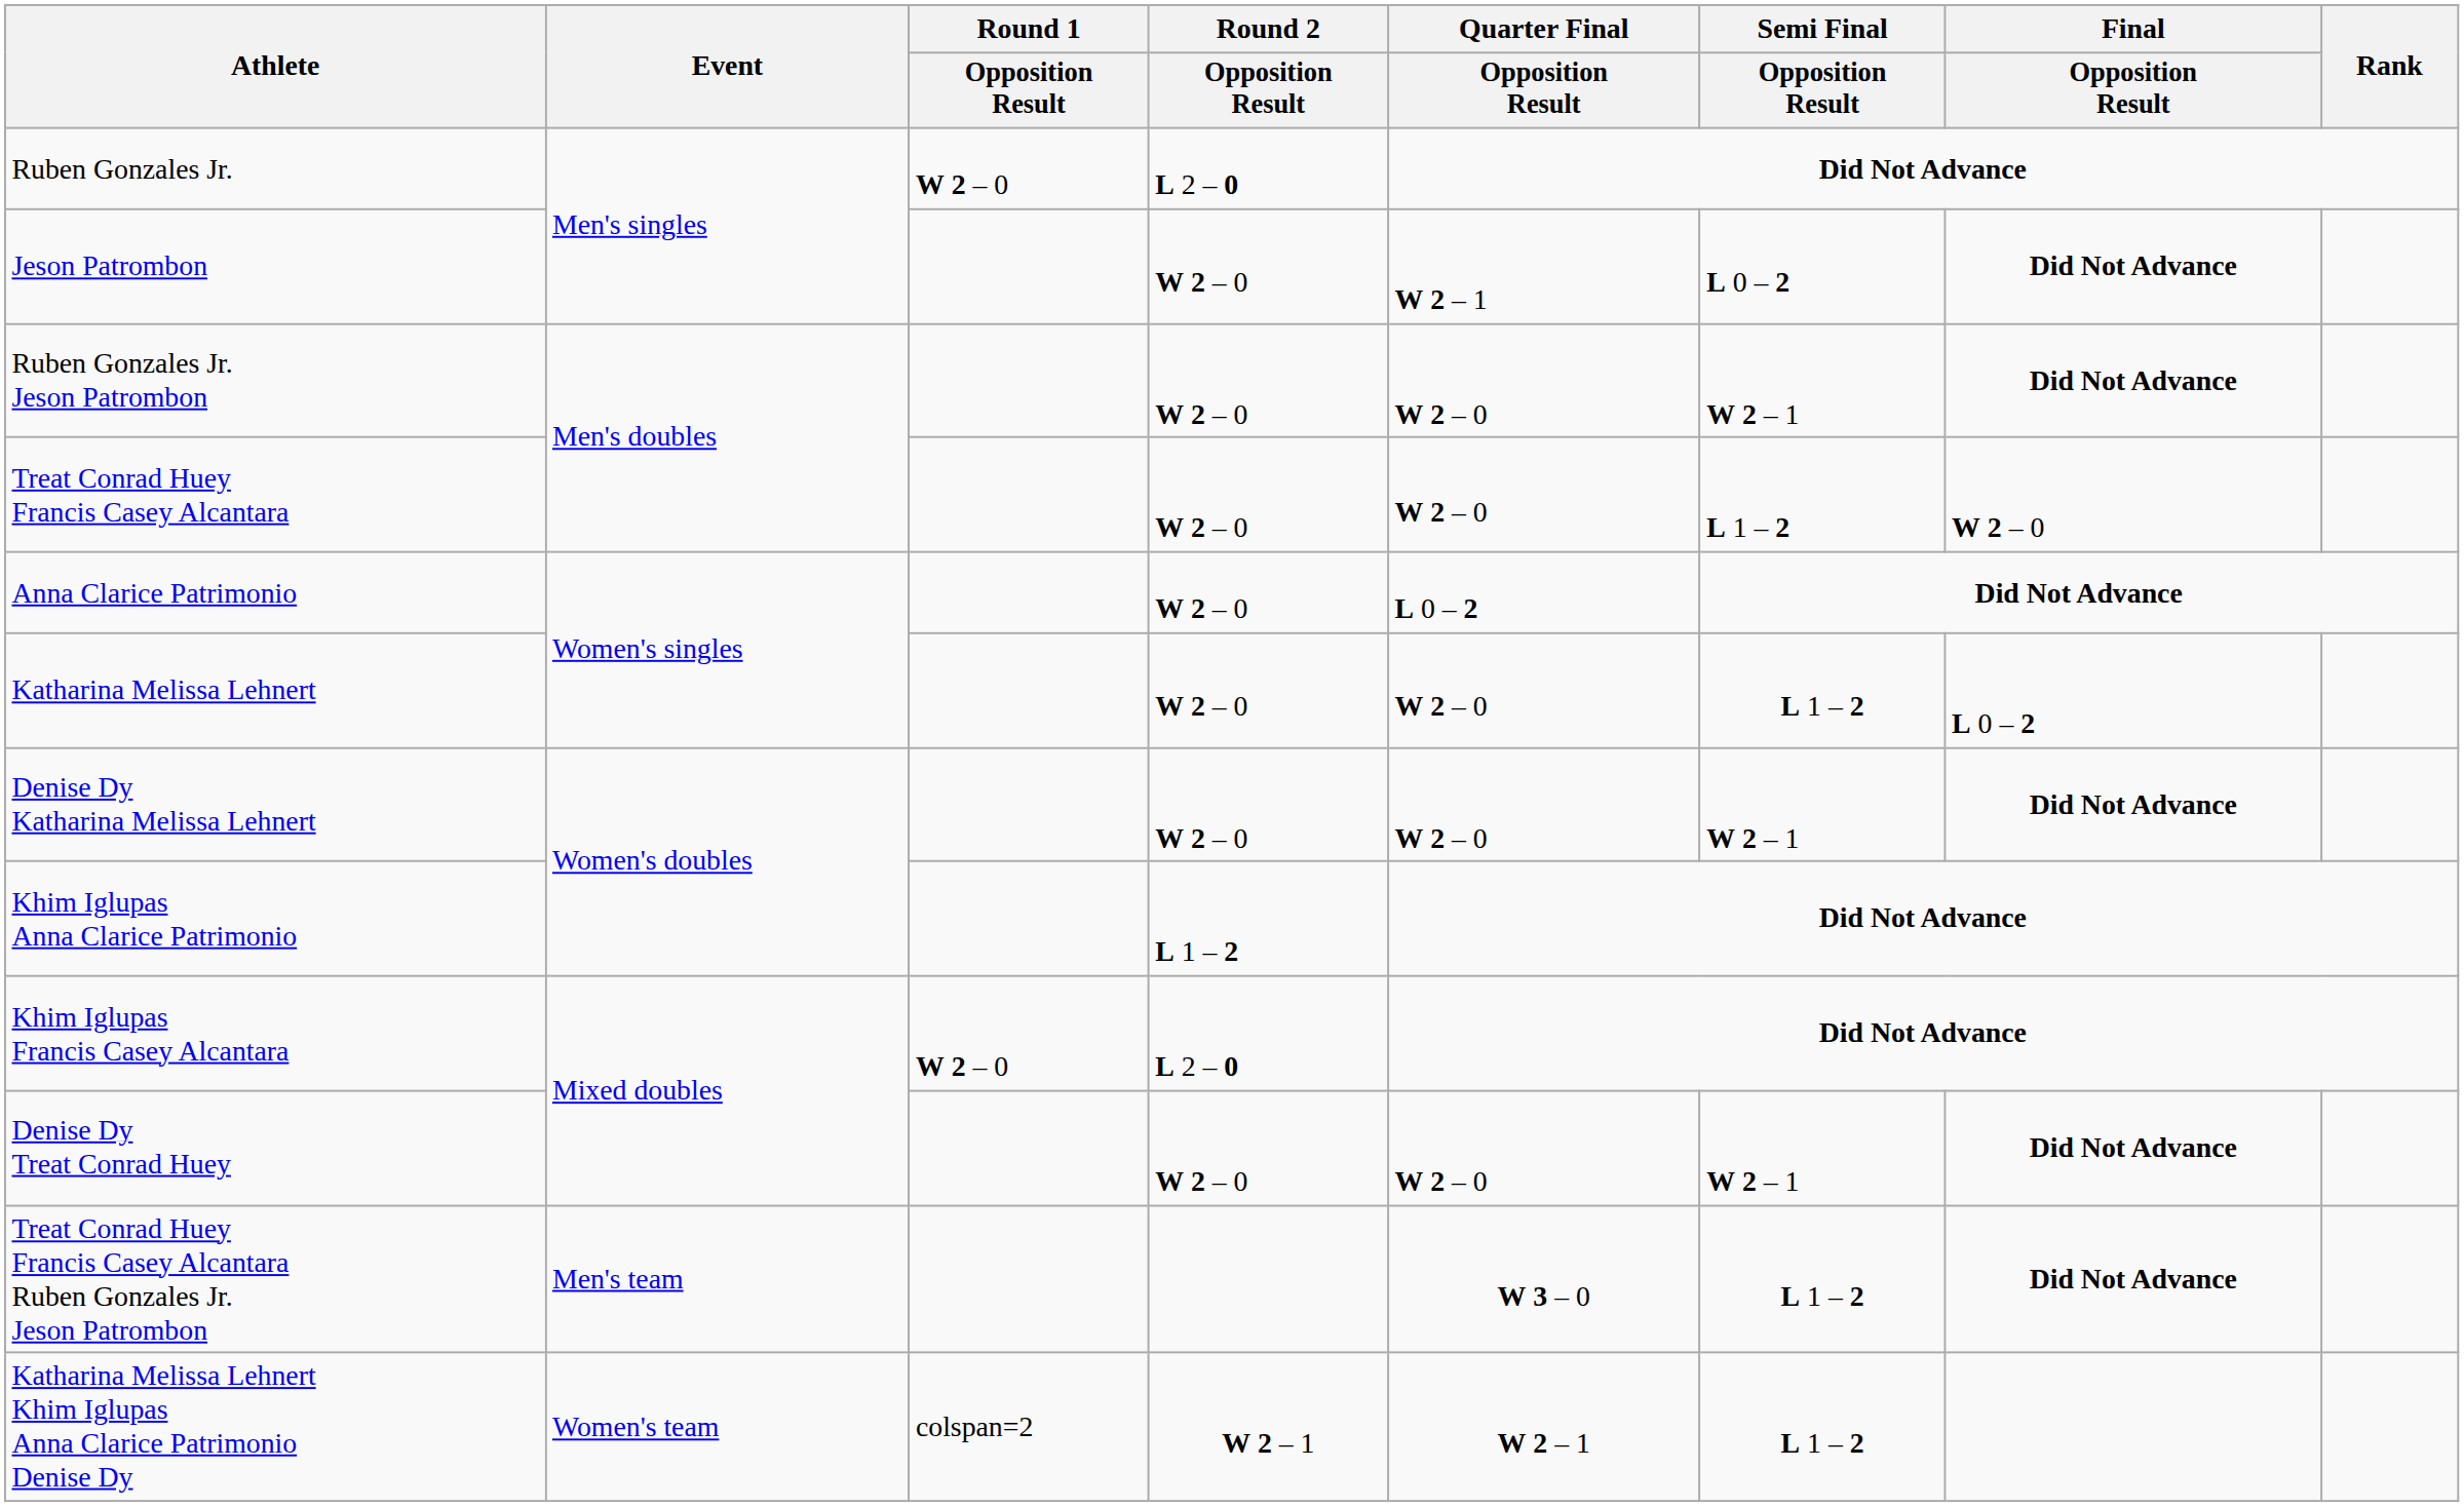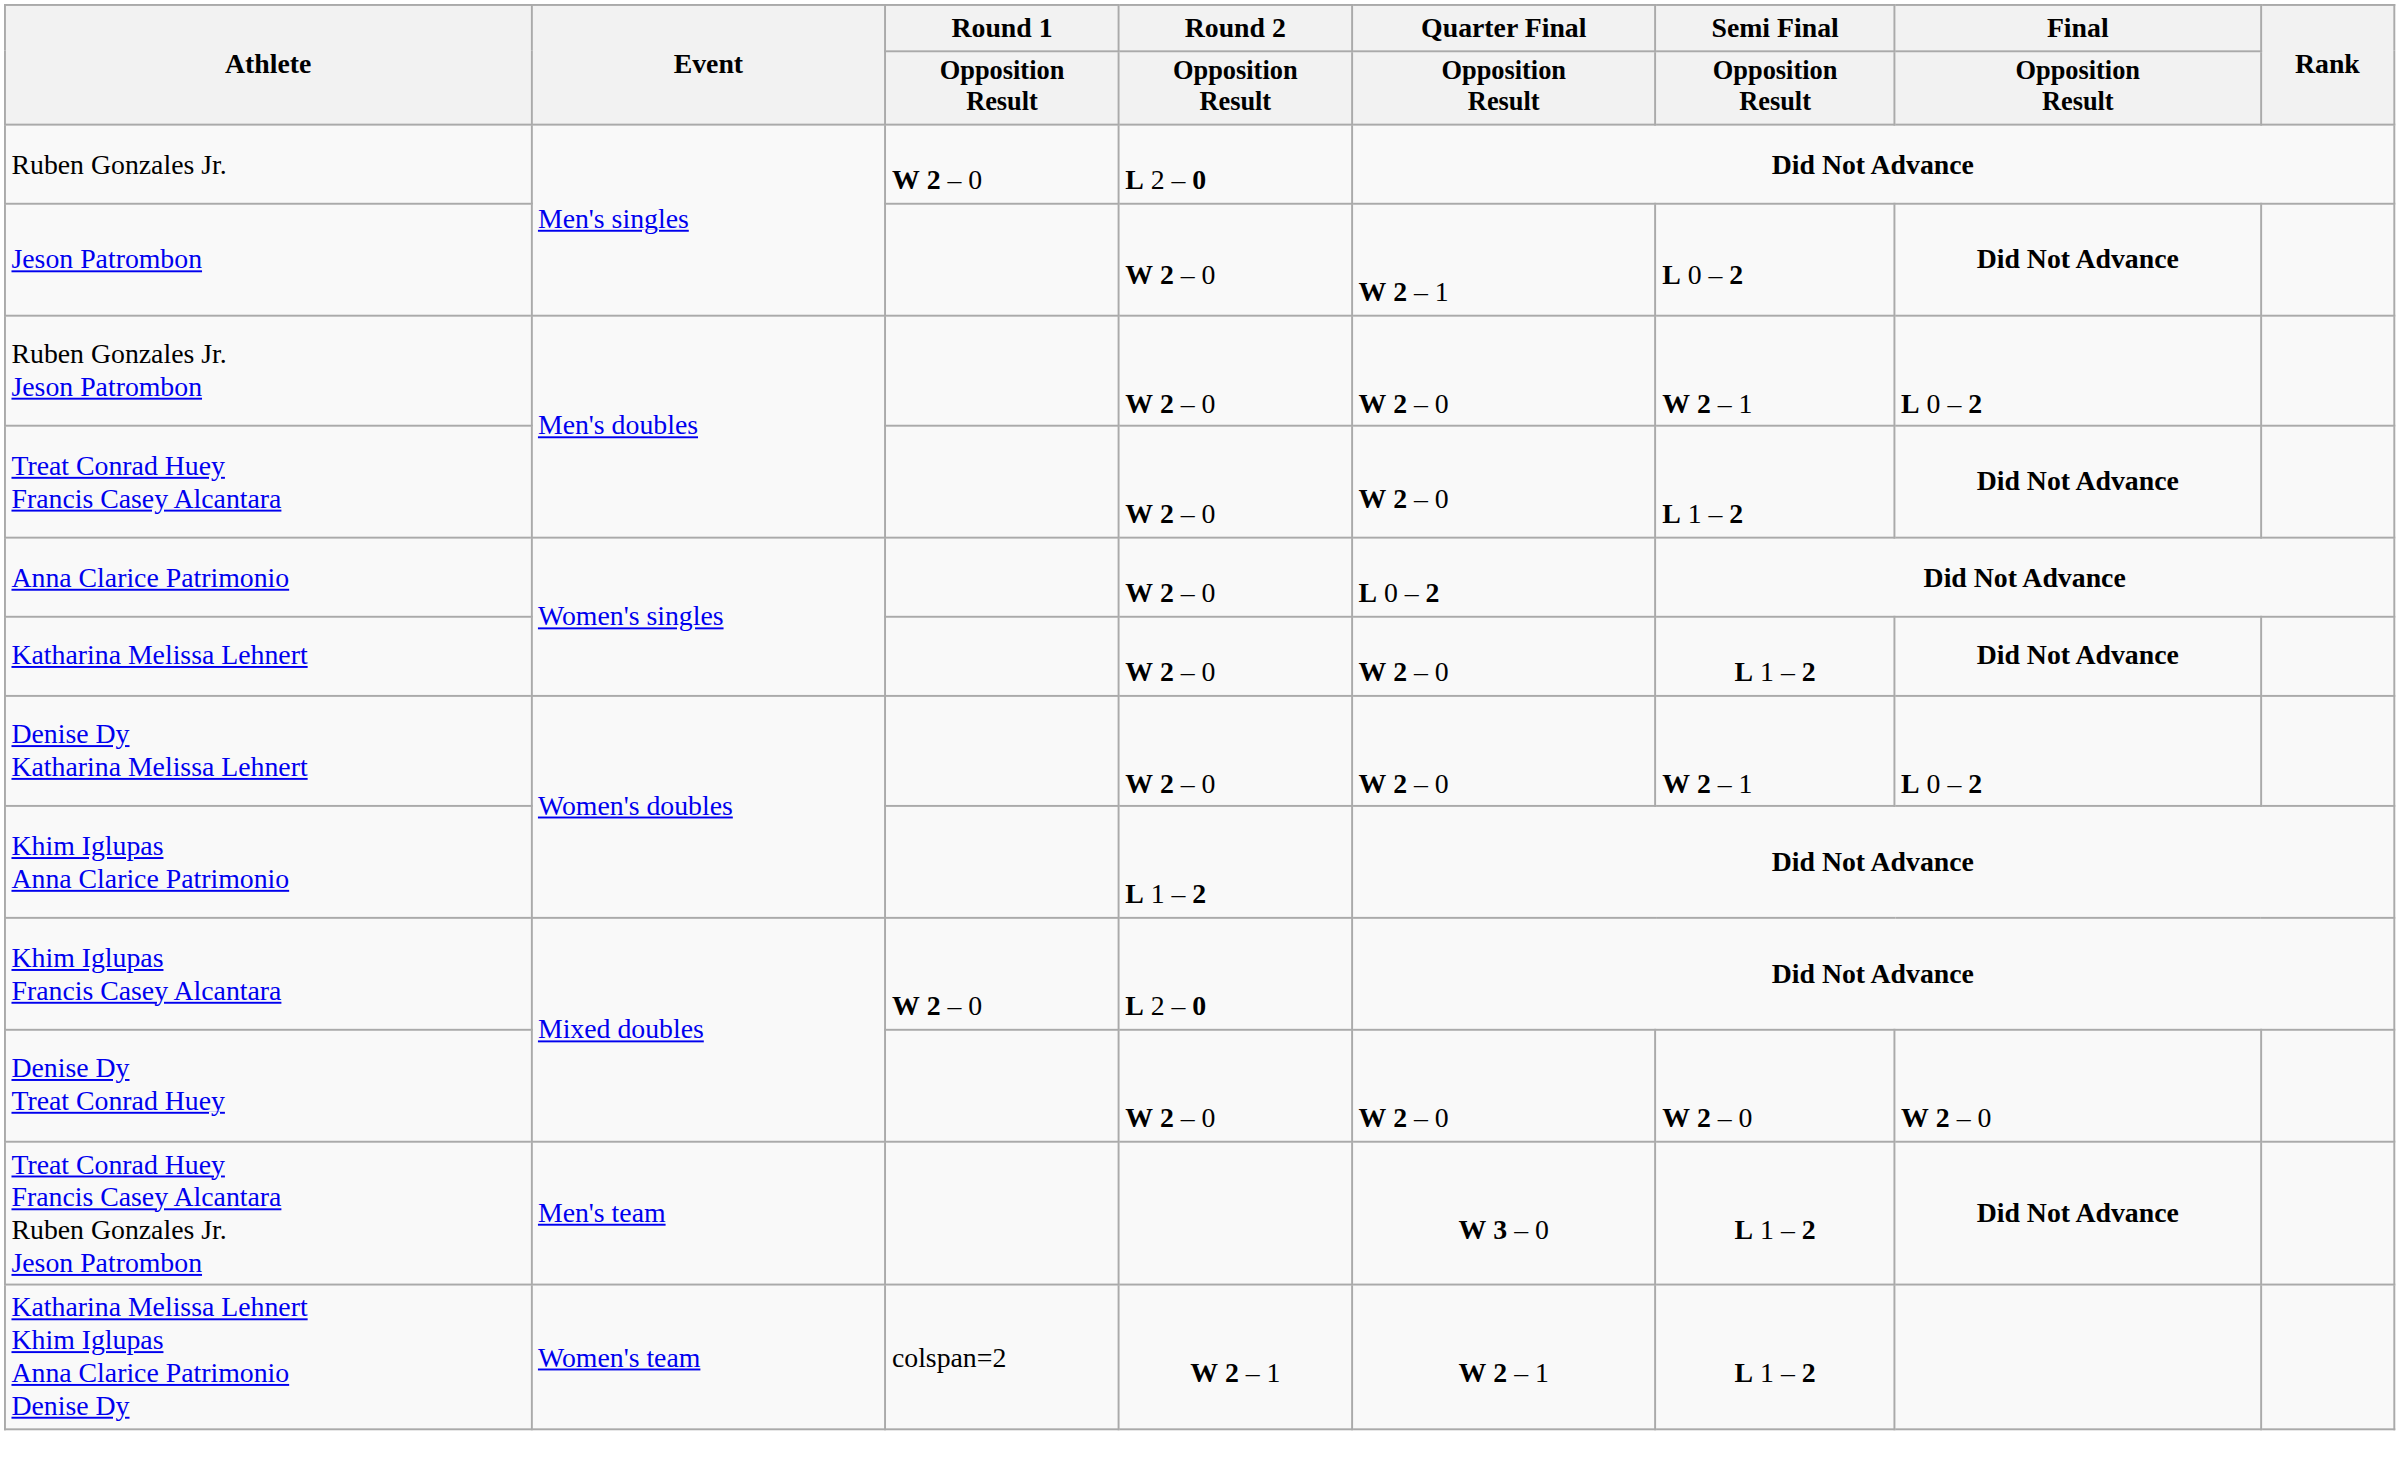Ruben Gonzales Jr. Jeson Patrombon | Final / Opposition Result: Did Not Advance -> L 0 – 2
Treat Conrad Huey Francis Casey Alcantara | Final / Opposition Result: W 2 – 0 -> Did Not Advance
Katharina Melissa Lehnert | Final / Opposition Result: L 0 – 2 -> Did Not Advance
Denise Dy Katharina Melissa Lehnert | Final / Opposition Result: Did Not Advance -> L 0 – 2
Denise Dy Treat Conrad Huey | Semi Final / Opposition Result: W 2 – 1 -> W 2 – 0
Denise Dy Treat Conrad Huey | Final / Opposition Result: Did Not Advance -> W 2 – 0
